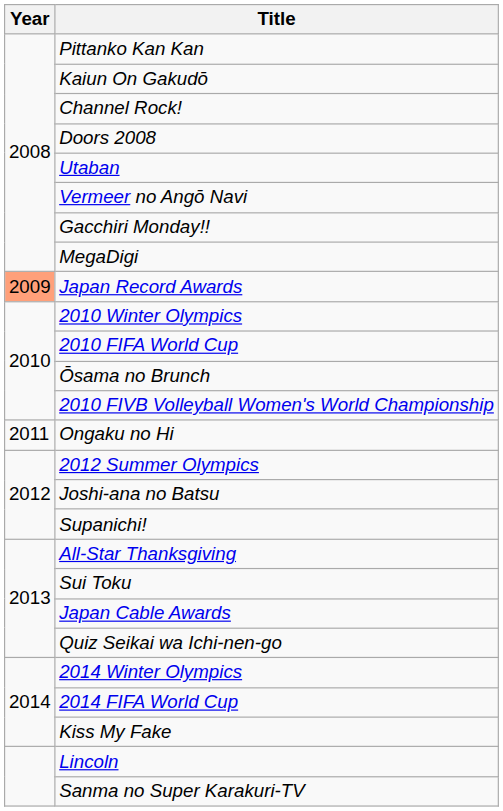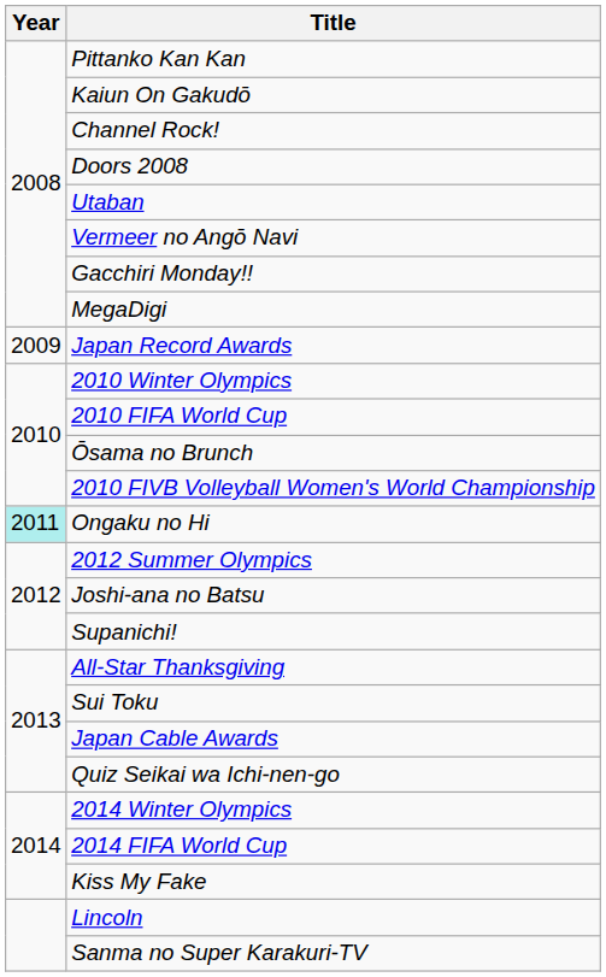Japan Record Awards | Year: lightsalmon background -> no background
Ongaku no Hi | Year: no background -> paleturquoise background
